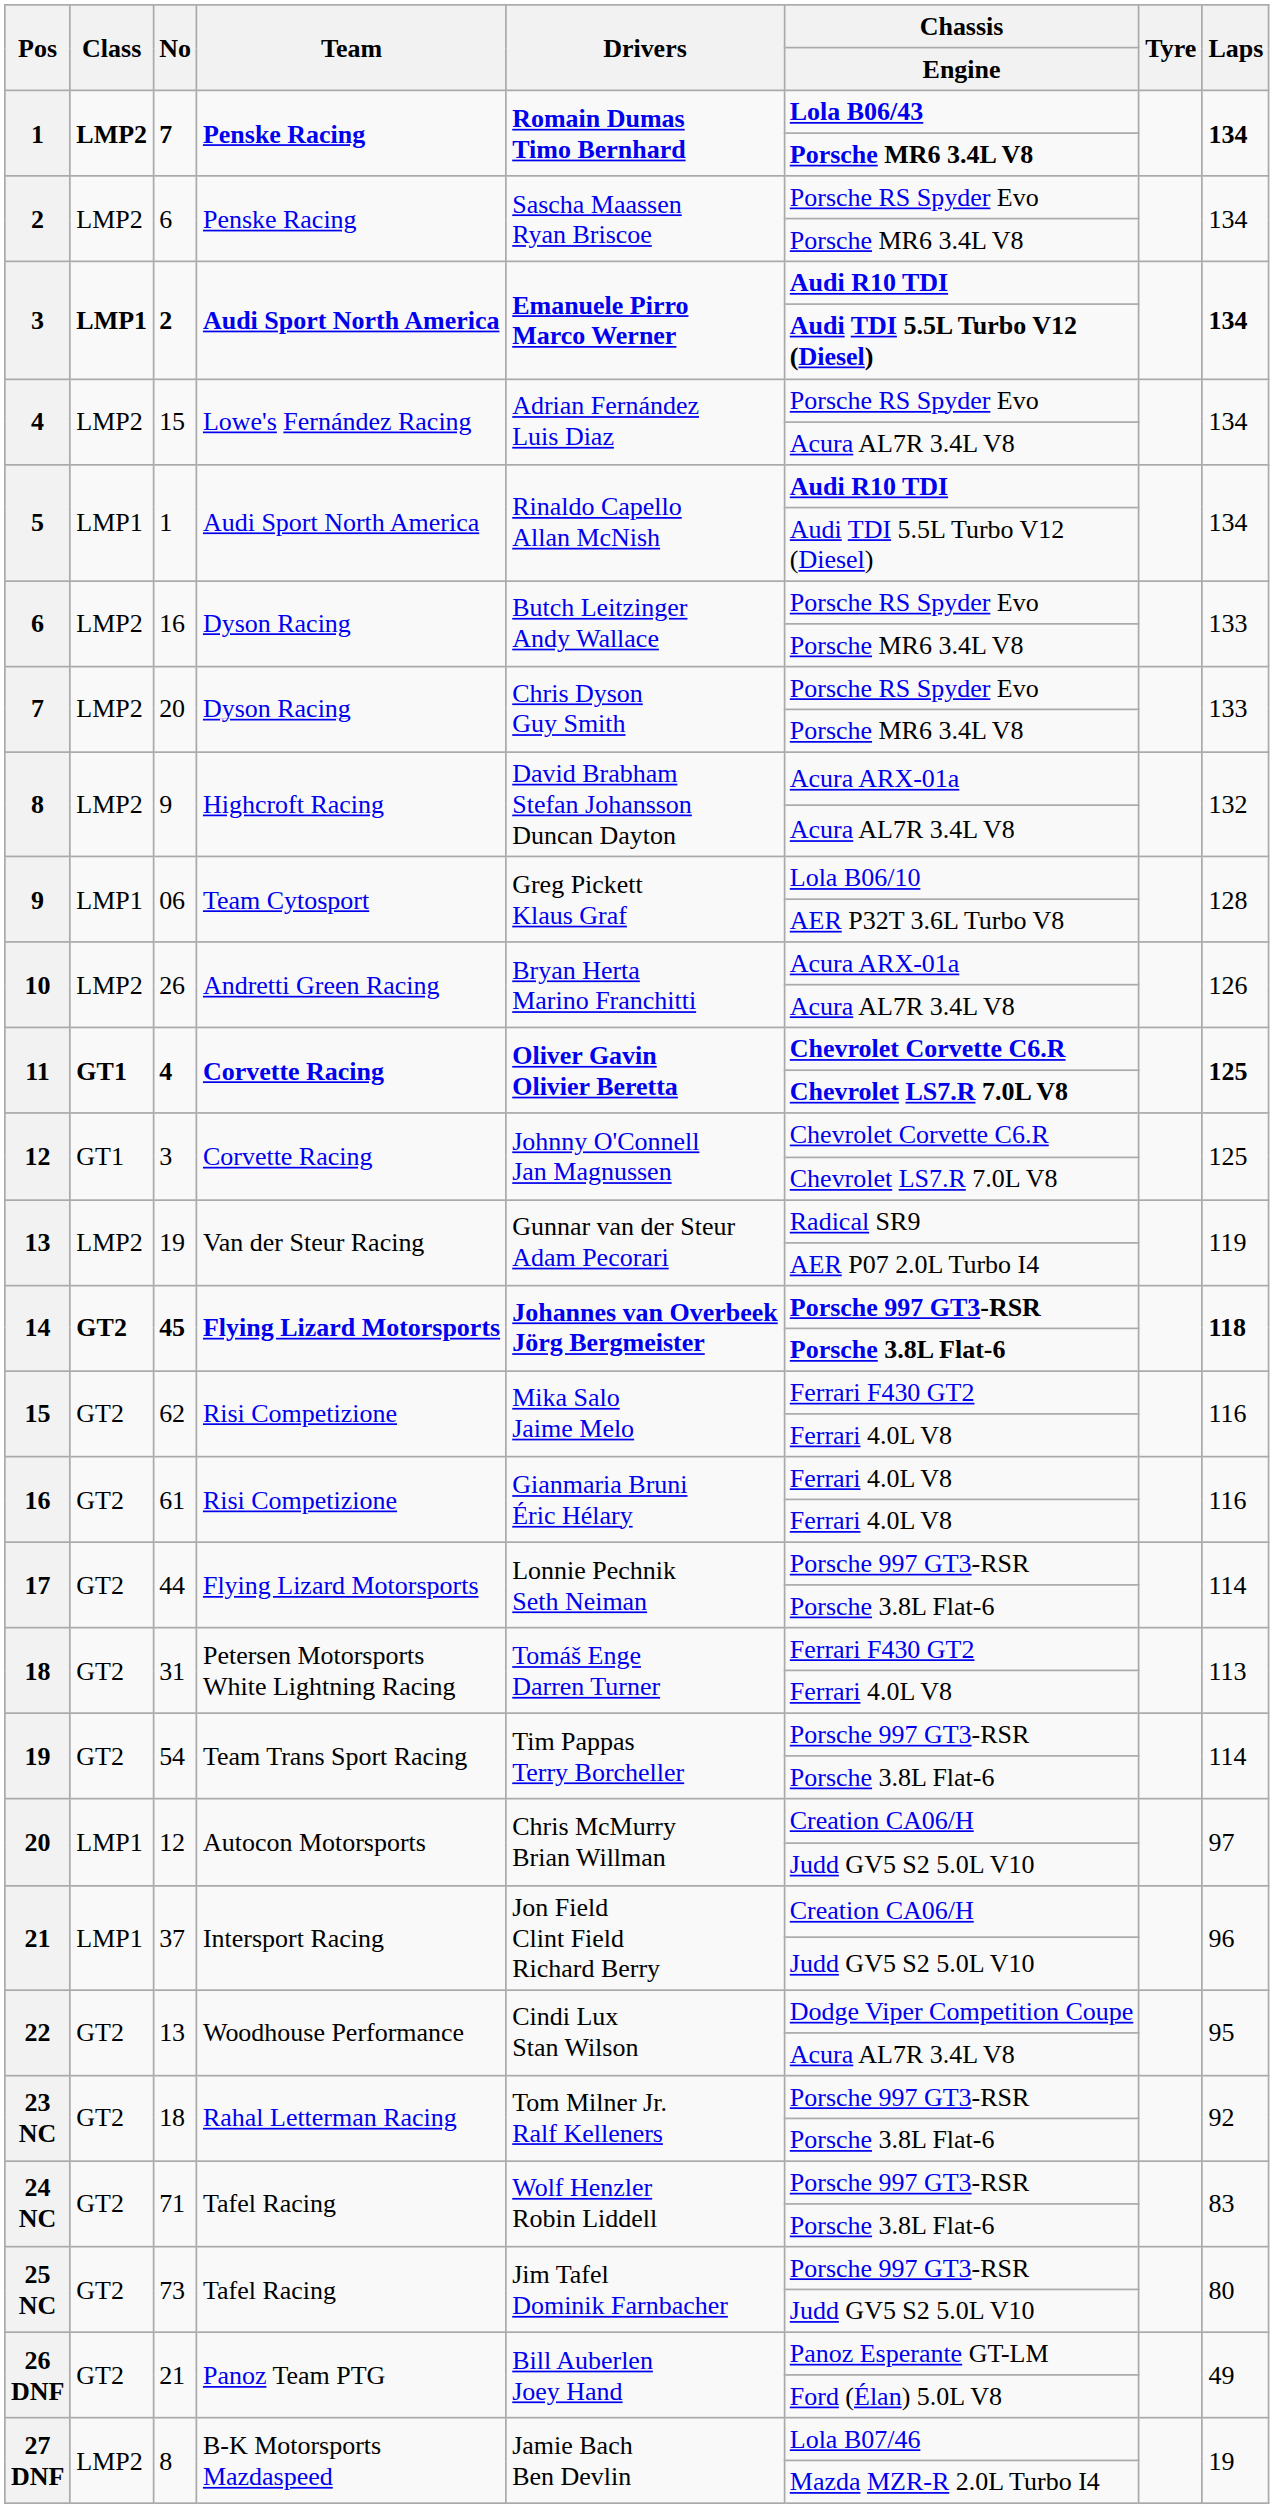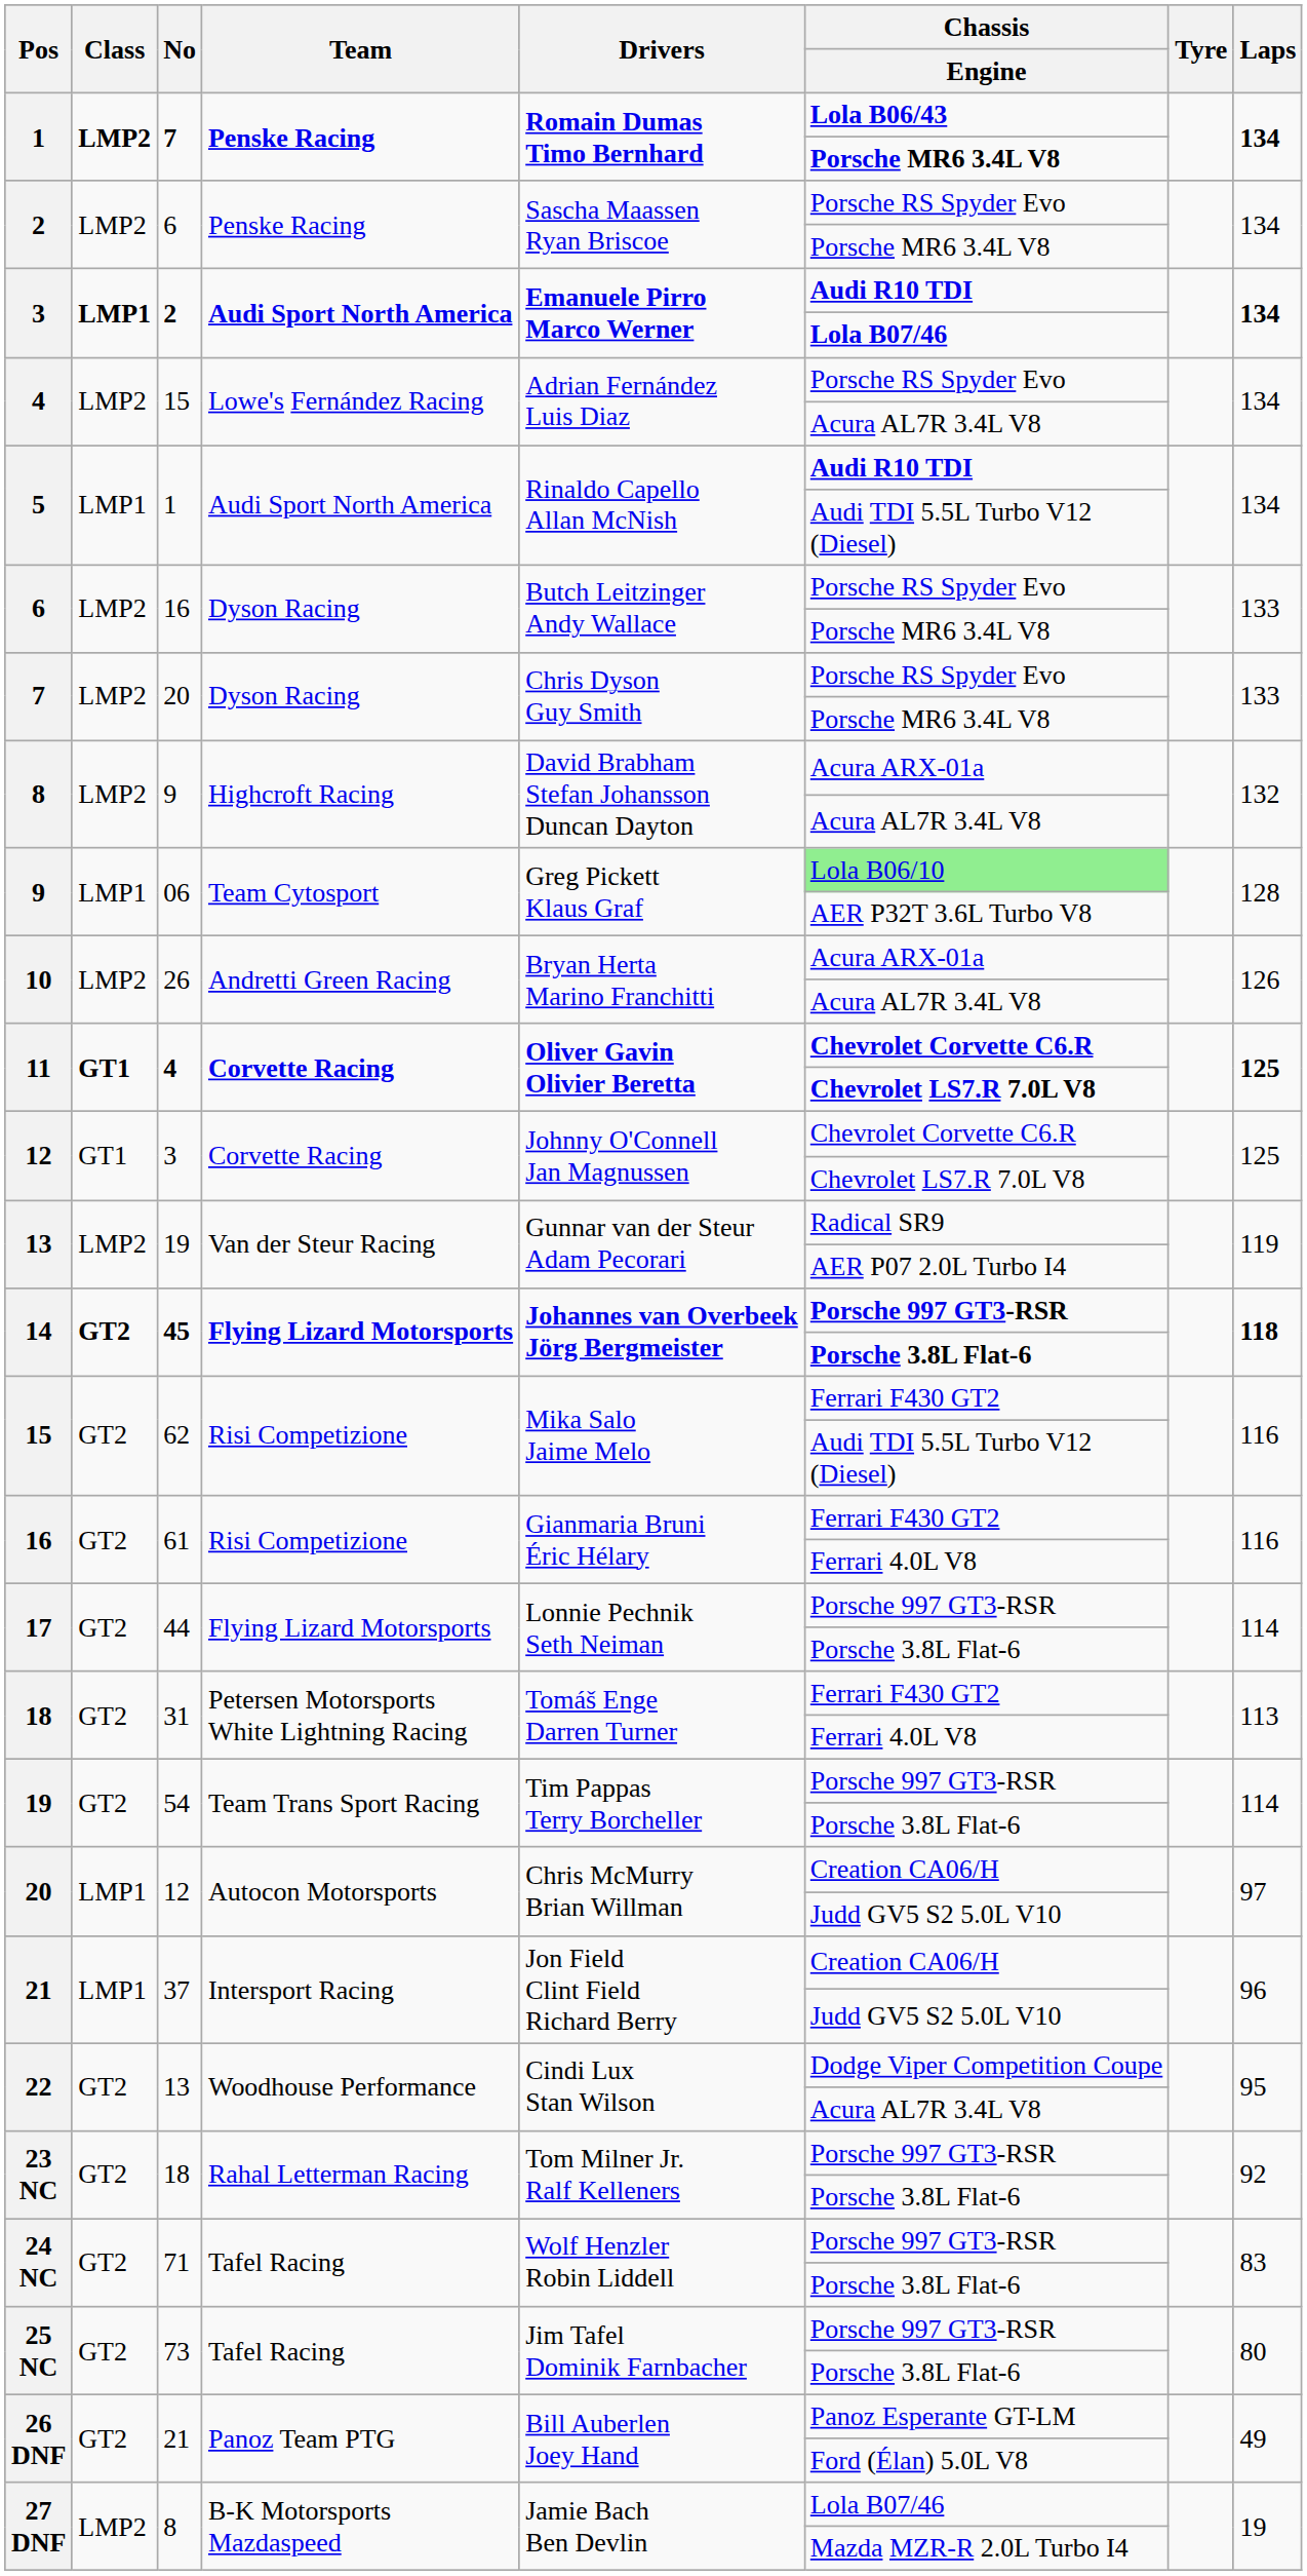row 8 | Chassis / Engine: Audi TDI 5.5L Turbo V12 (Diesel) -> Lola B07/46
row 19 | Chassis / Engine: no background -> lightgreen background
row 32 | Chassis / Engine: Ferrari 4.0L V8 -> Audi TDI 5.5L Turbo V12 (Diesel)
row 33 | Chassis / Engine: Ferrari 4.0L V8 -> Ferrari F430 GT2
row 52 | Chassis / Engine: Judd GV5 S2 5.0L V10 -> Porsche 3.8L Flat-6
